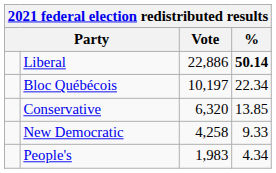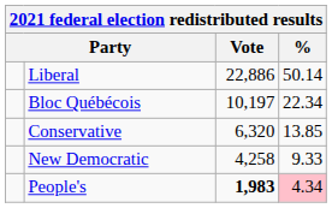Liberal | %: bold -> normal
People's | Vote: normal -> bold
People's | %: no background -> pink background
